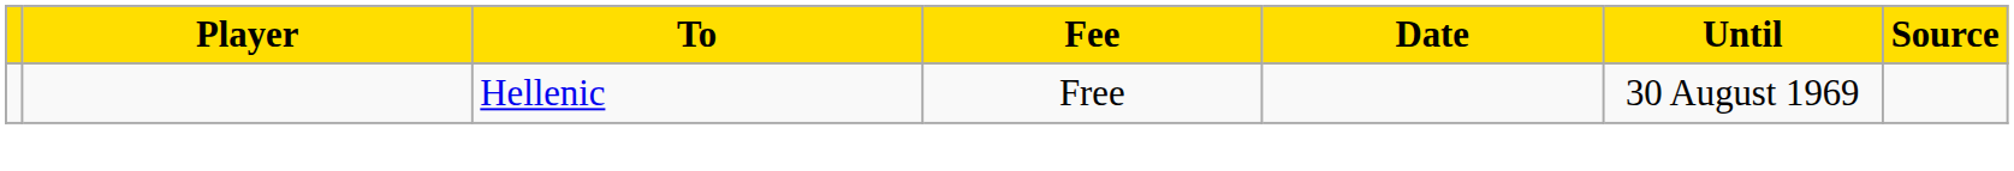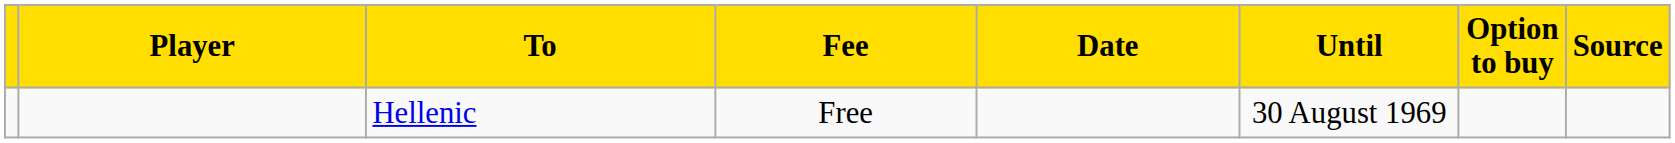+ column: Option to buy
